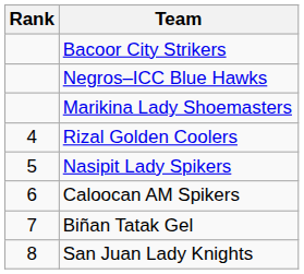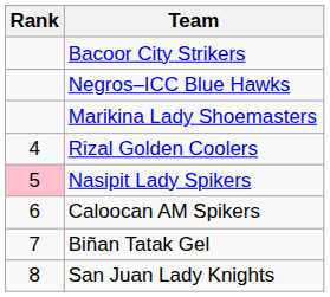Nasipit Lady Spikers | Rank: no background -> pink background
